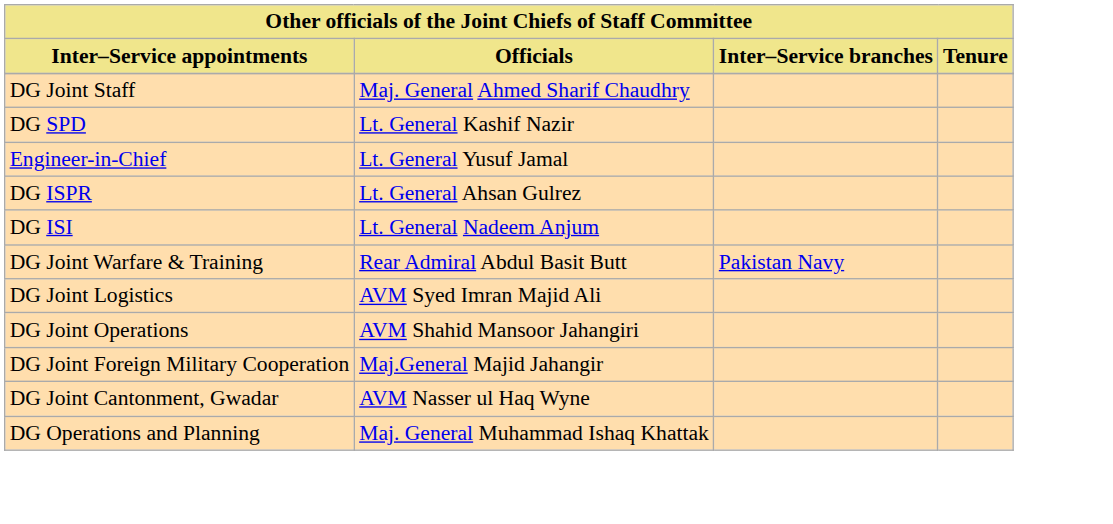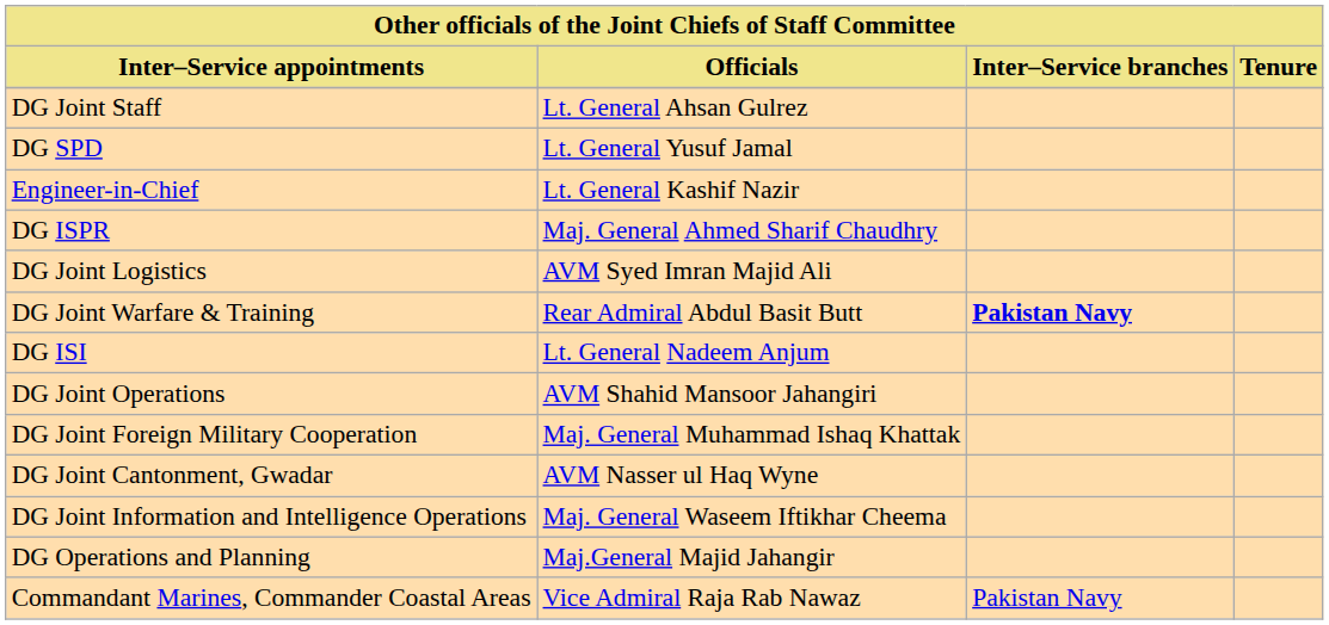DG Joint Staff | Officials: Maj. General Ahmed Sharif Chaudhry -> Lt. General Ahsan Gulrez
DG SPD | Officials: Lt. General Kashif Nazir -> Lt. General Yusuf Jamal
Engineer-in-Chief | Officials: Lt. General Yusuf Jamal -> Lt. General Kashif Nazir
DG ISPR | Officials: Lt. General Ahsan Gulrez -> Maj. General Ahmed Sharif Chaudhry
rows swapped: DG ISI <-> DG Joint Logistics
DG Joint Warfare & Training | Inter–Service branches: normal -> bold
DG Joint Foreign Military Cooperation | Officials: Maj.General Majid Jahangir -> Maj. General Muhammad Ishaq Khattak
+ row: DG Joint Information and Intelligence Operations | Maj. General Waseem Iftikhar Cheema
DG Operations and Planning | Officials: Maj. General Muhammad Ishaq Khattak -> Maj.General Majid Jahangir
+ row: Commandant Marines, Commander Coastal Areas | Vice Admiral Raja Rab Nawaz | Pakistan Navy
